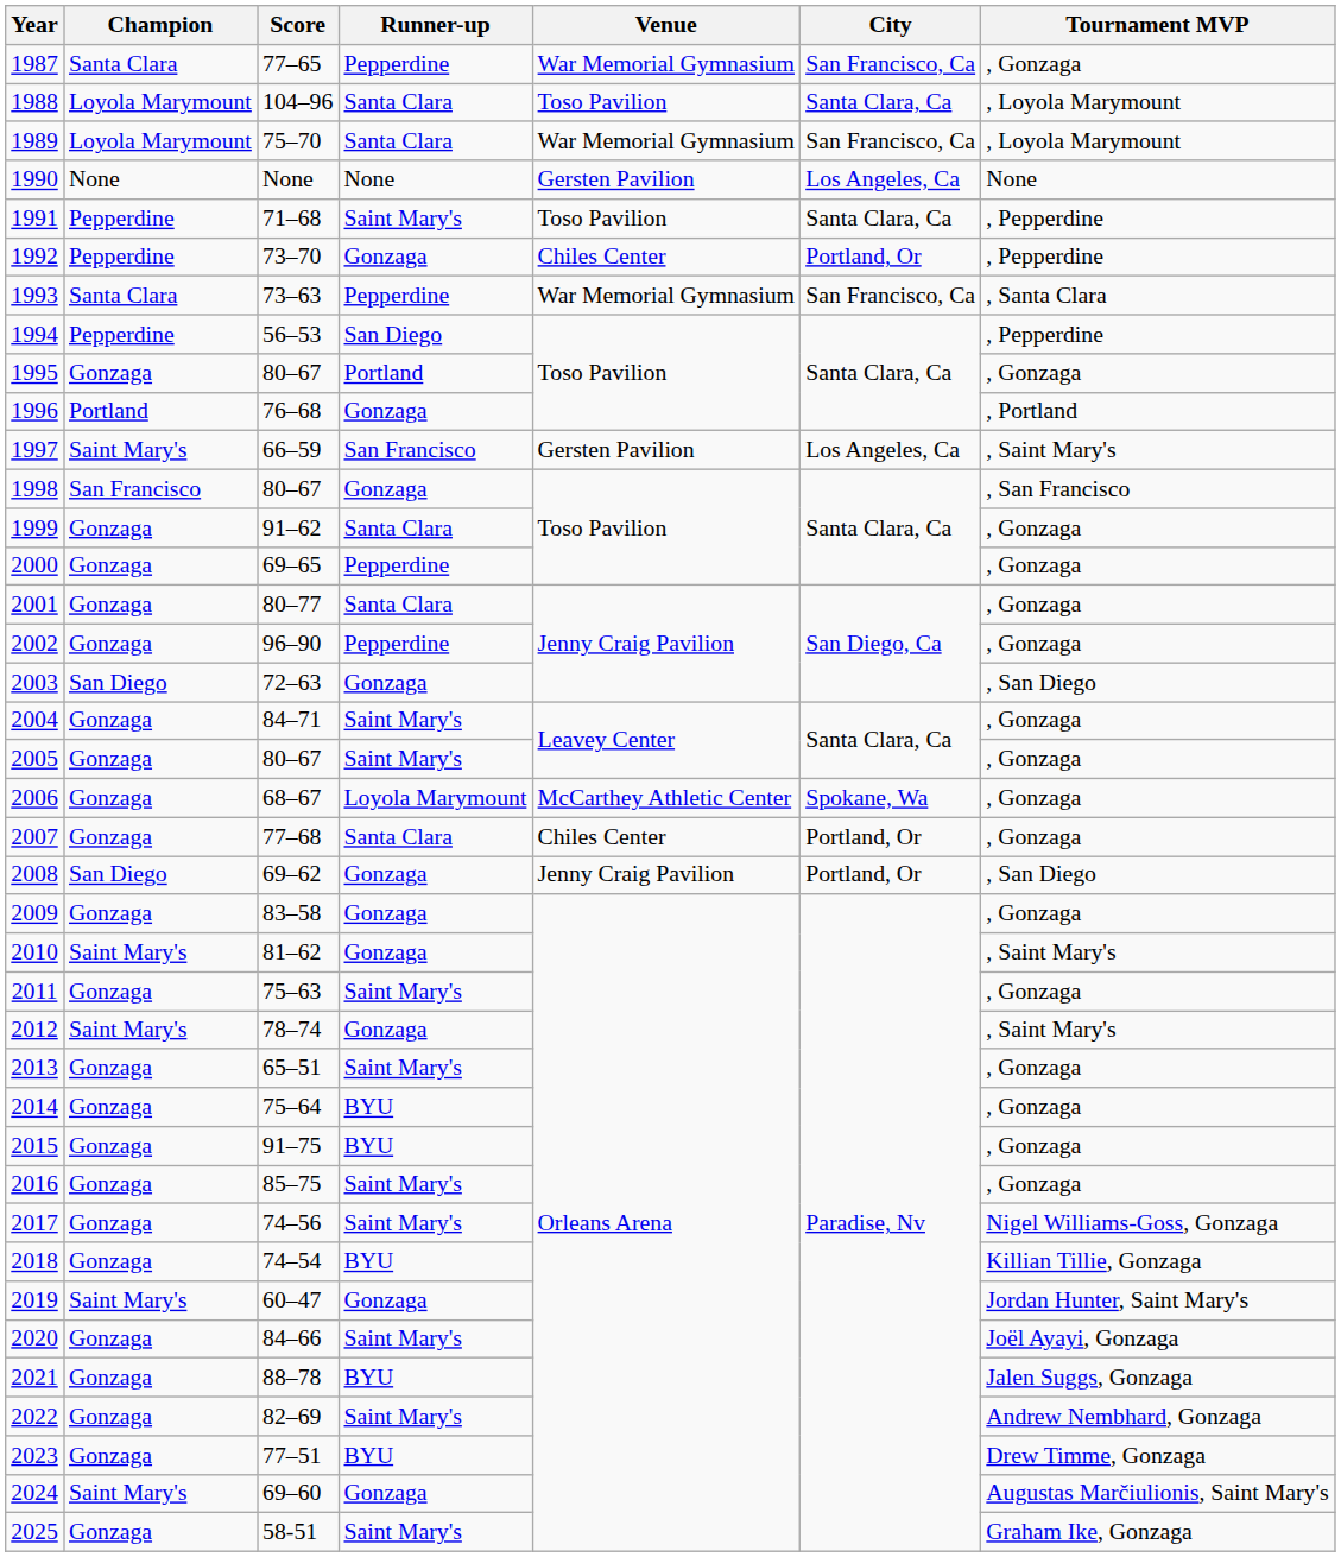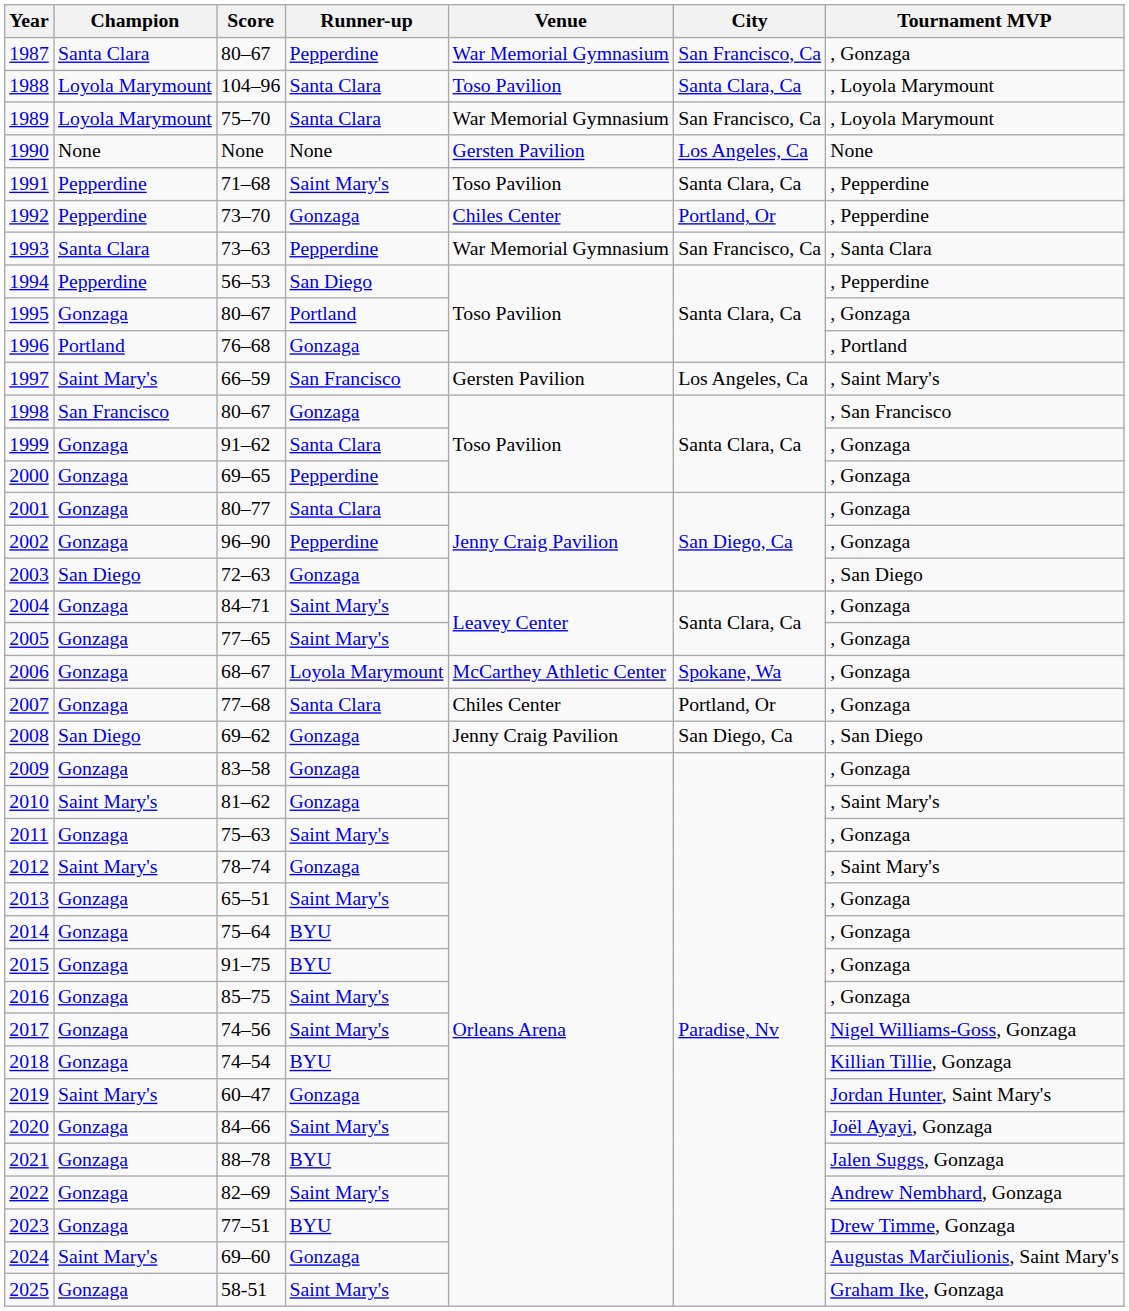1987 | Score: 77–65 -> 80–67
2005 | Score: 80–67 -> 77–65
2008 | City: Portland, Or -> San Diego, Ca
